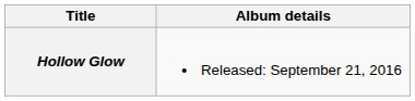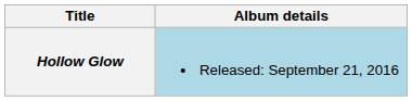Hollow Glow | Album details: no background -> lightblue background
